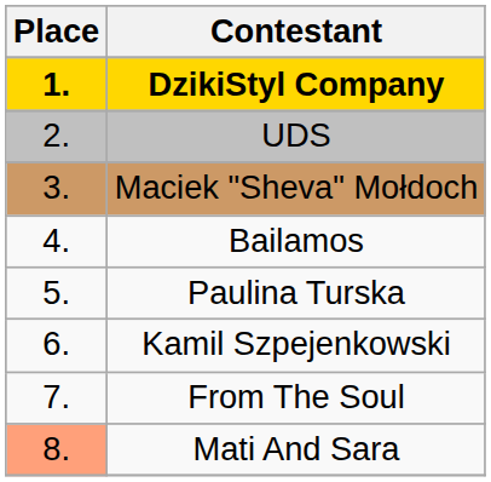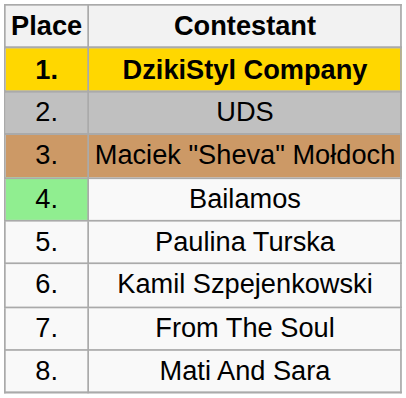Bailamos | Place: no background -> lightgreen background
Mati And Sara | Place: lightsalmon background -> no background
